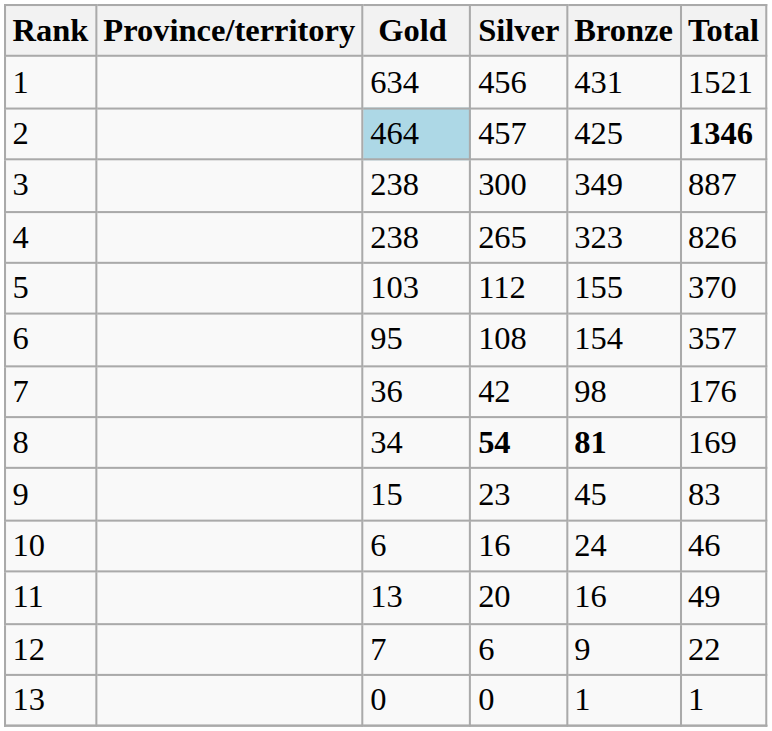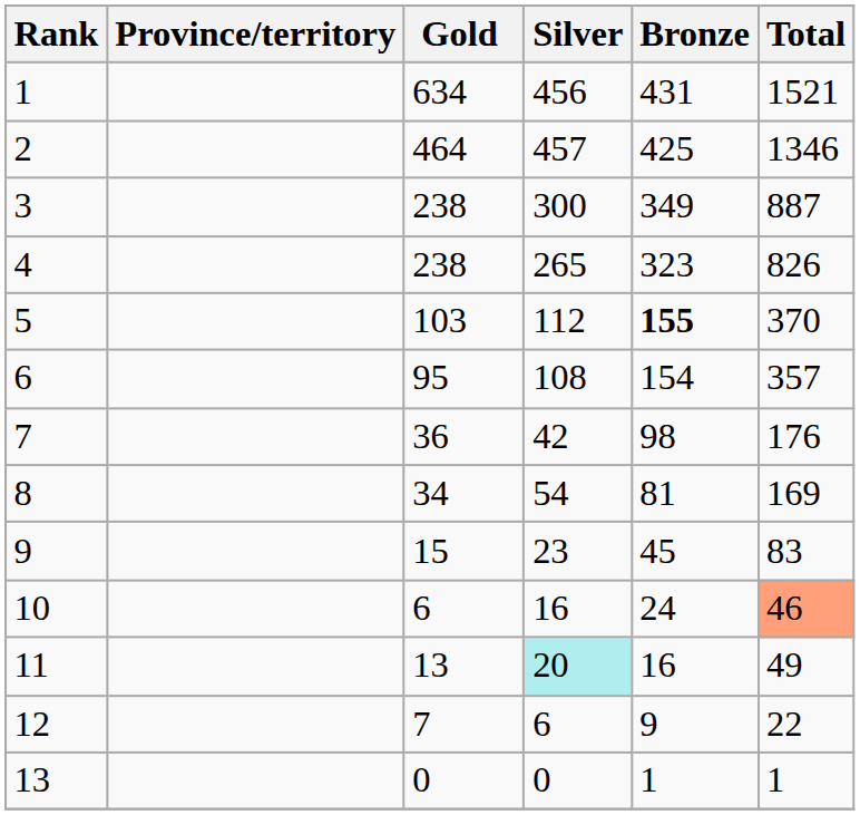2 | Gold: lightblue background -> no background
2 | Total: bold -> normal
5 | Bronze: normal -> bold
8 | Silver: bold -> normal
8 | Bronze: bold -> normal
10 | Total: no background -> lightsalmon background
11 | Silver: no background -> paleturquoise background
